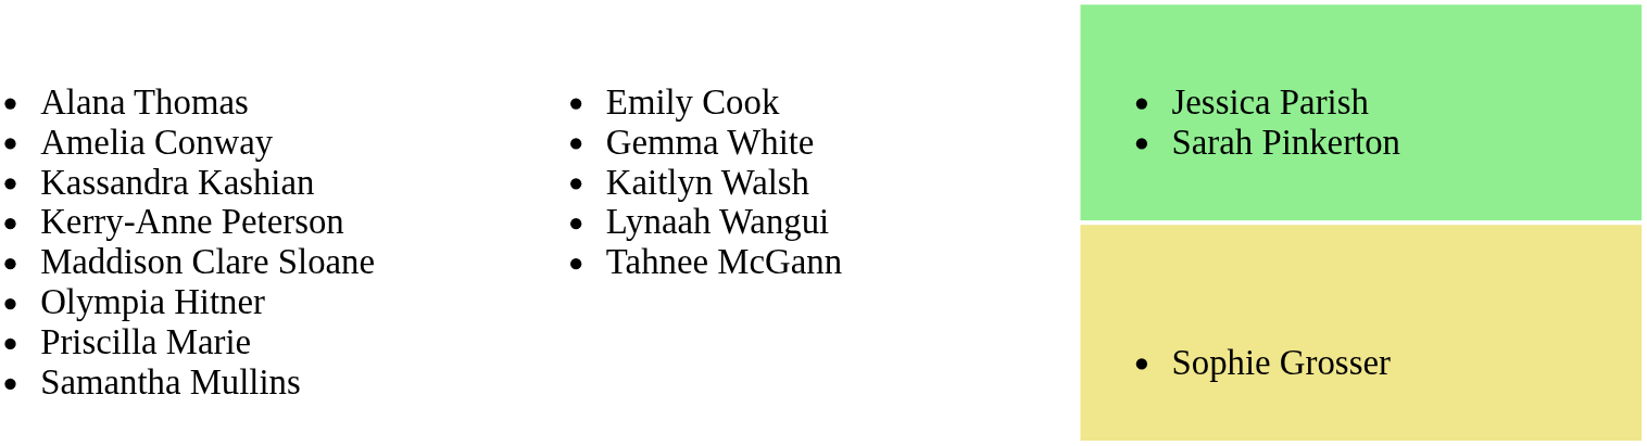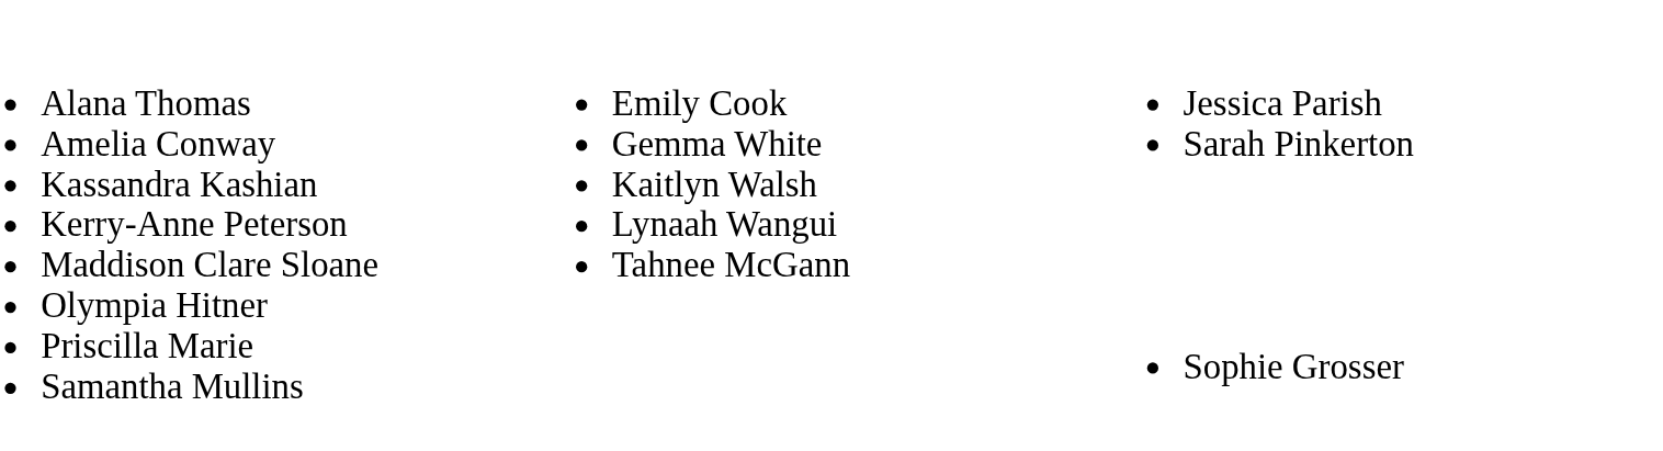Jessica Parish Sarah Pinkerton | column 3: lightgreen background -> no background
Sophie Grosser | column 3: khaki background -> no background
